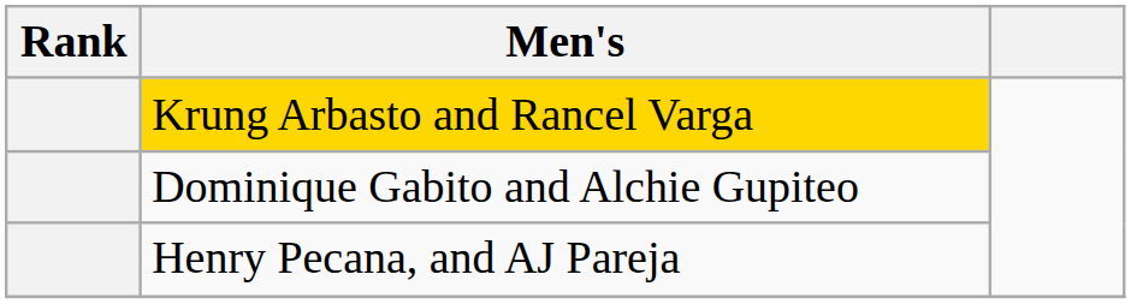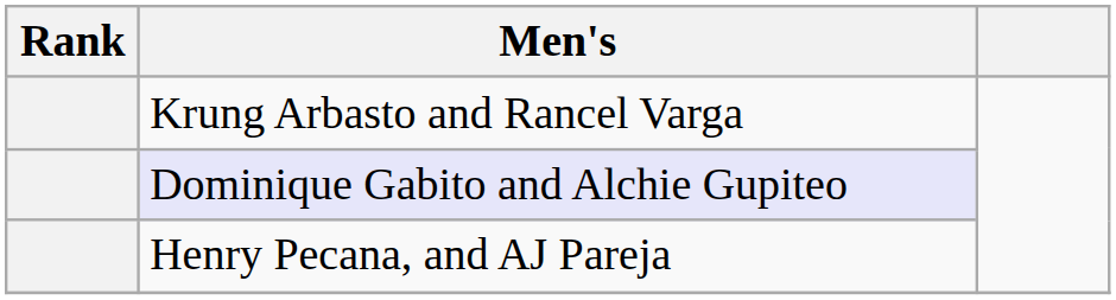Krung Arbasto and Rancel Varga | Men's: gold background -> no background
Dominique Gabito and Alchie Gupiteo | Men's: no background -> lavender background
